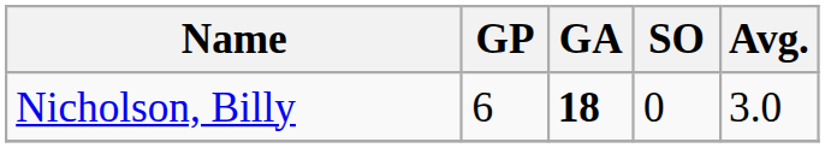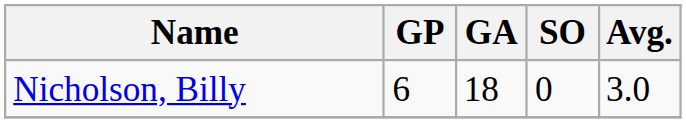Nicholson, Billy | GA: bold -> normal
